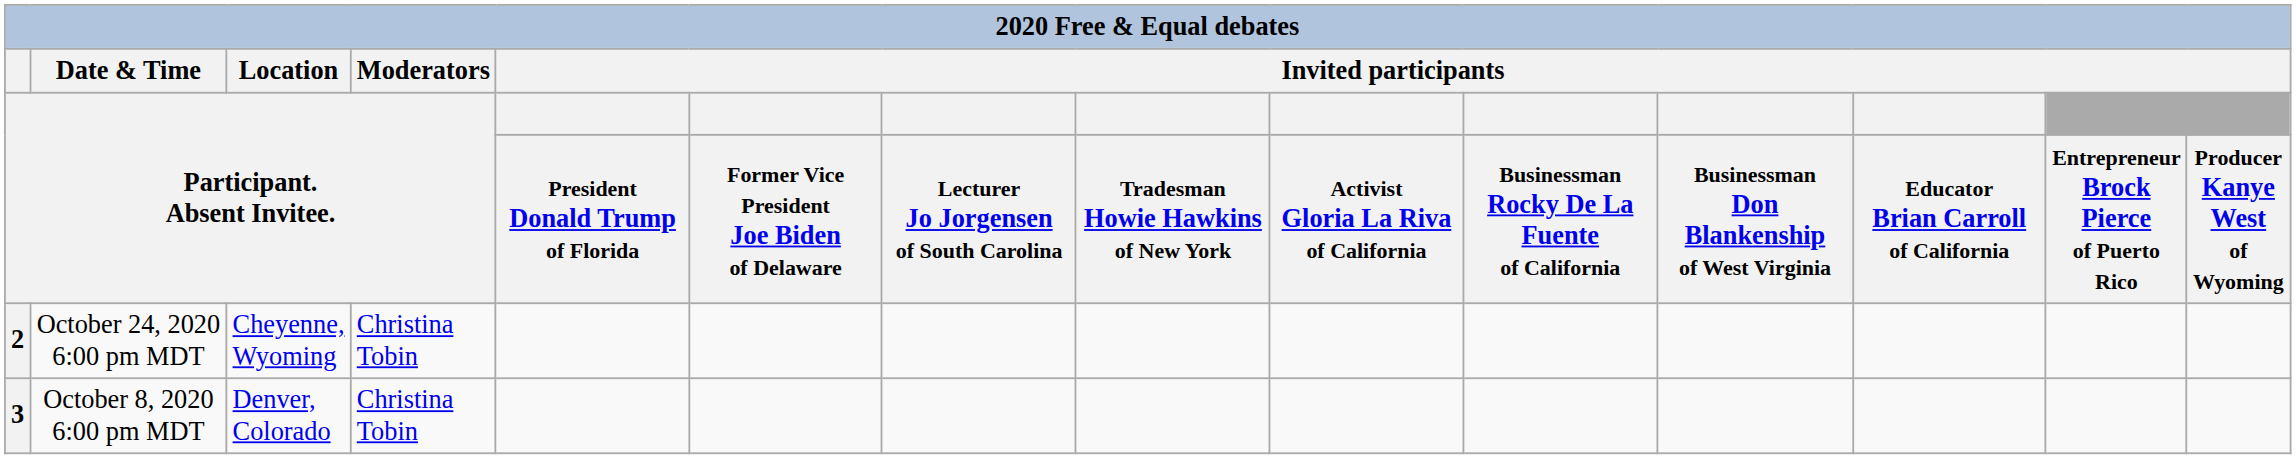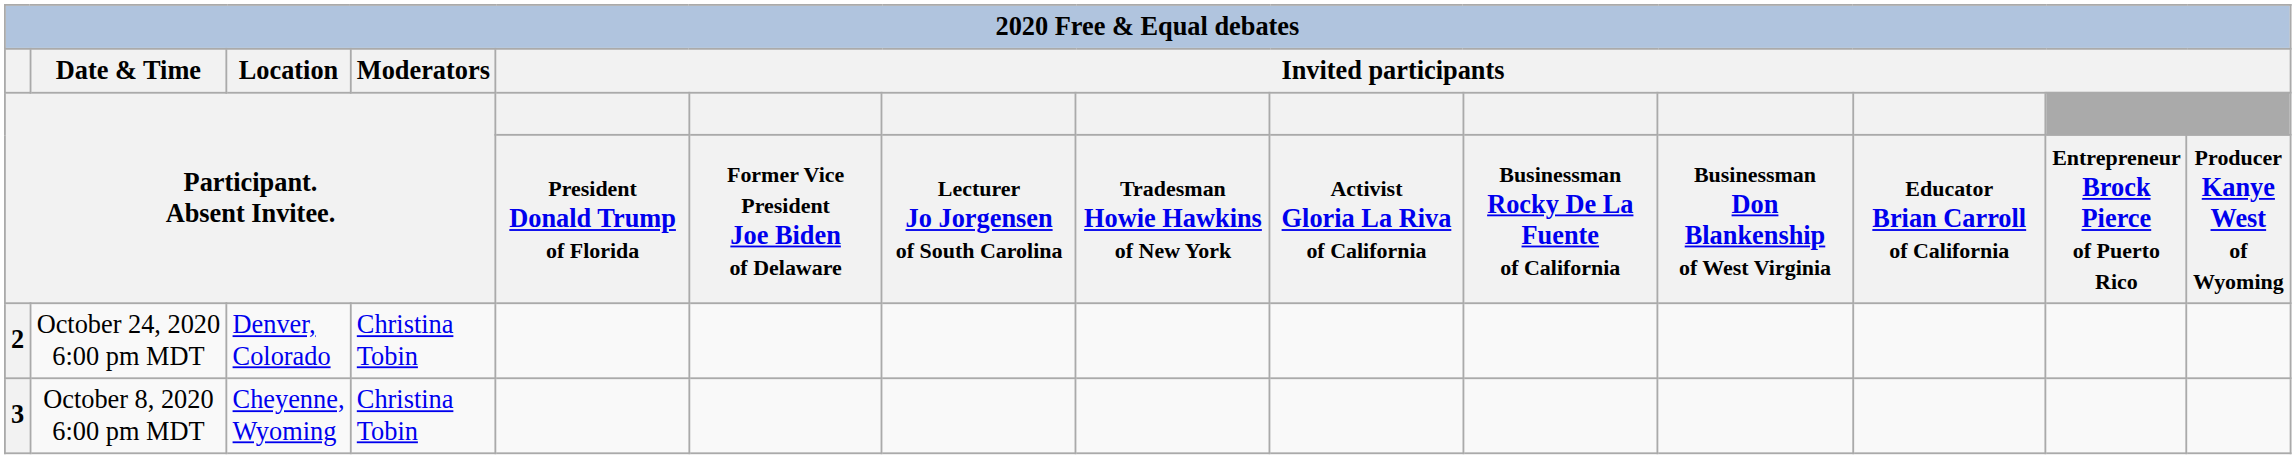2 | Location / Participant. Absent Invitee.: Cheyenne, Wyoming -> Denver, Colorado
3 | Location / Participant. Absent Invitee.: Denver, Colorado -> Cheyenne, Wyoming
